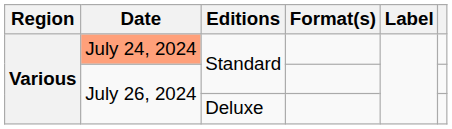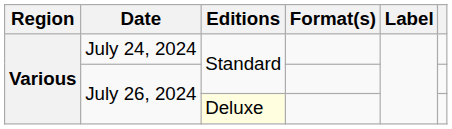July 24, 2024 | Date: lightsalmon background -> no background
July 26, 2024 / Deluxe | Editions: no background -> lightyellow background
